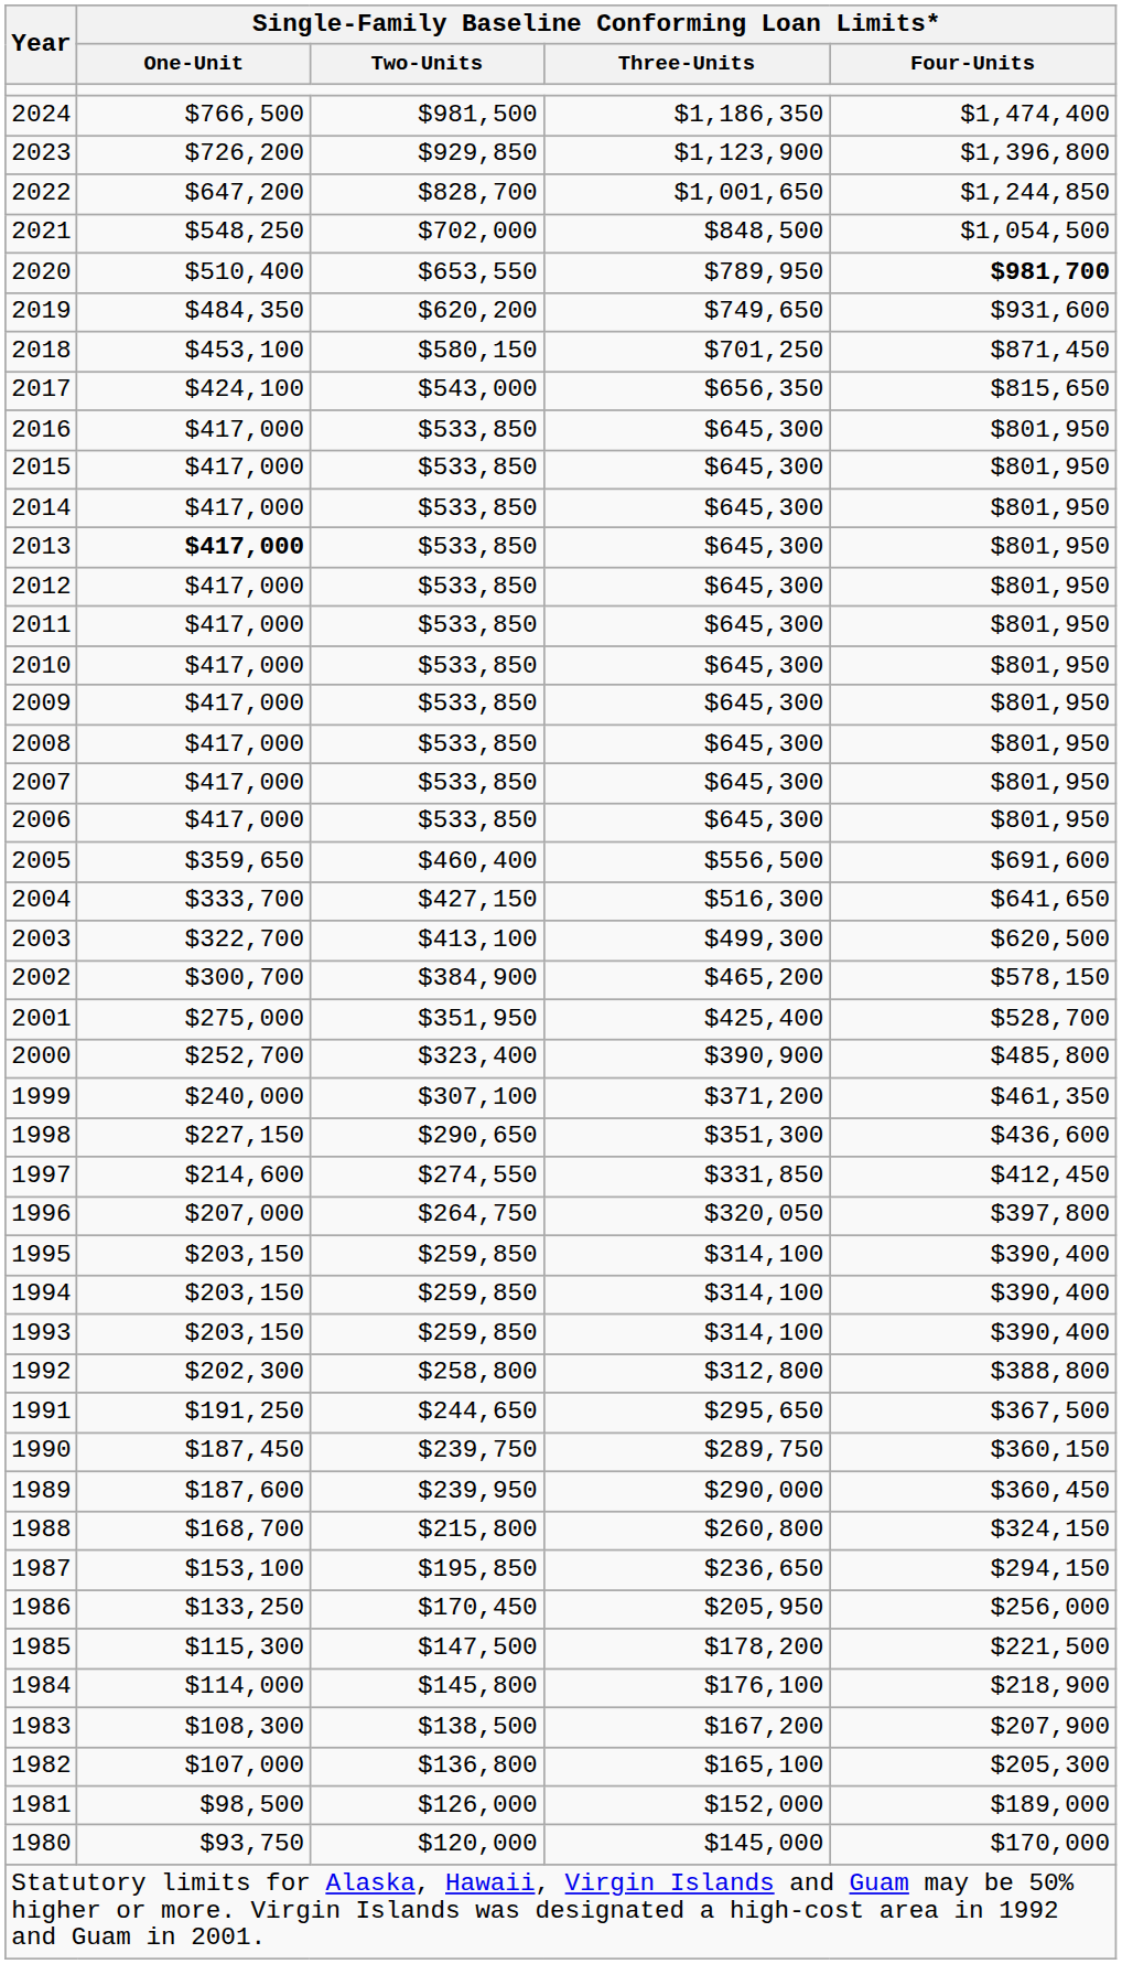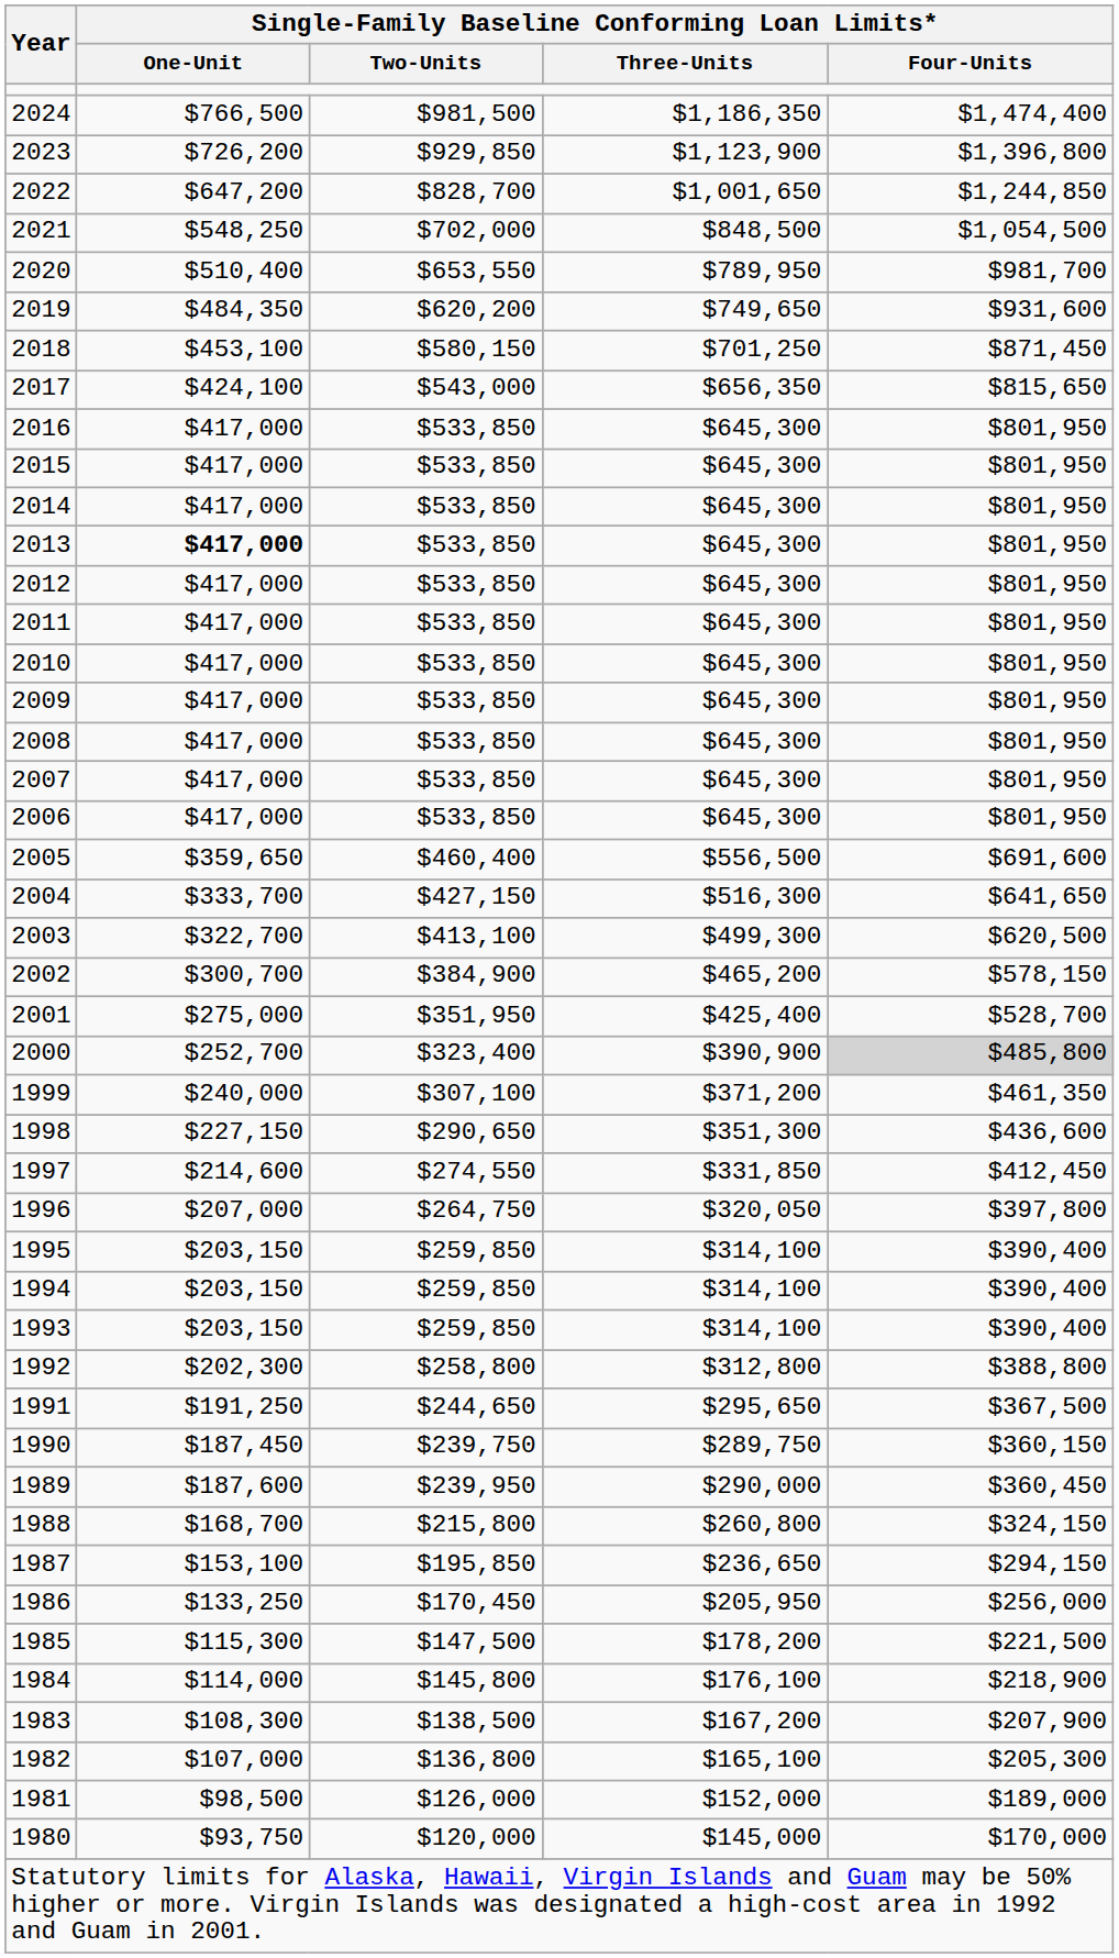2020 | Single-Family Baseline Conforming Loan Limits* / Four-Units: bold -> normal
2000 | Single-Family Baseline Conforming Loan Limits* / Four-Units: no background -> lightgrey background
